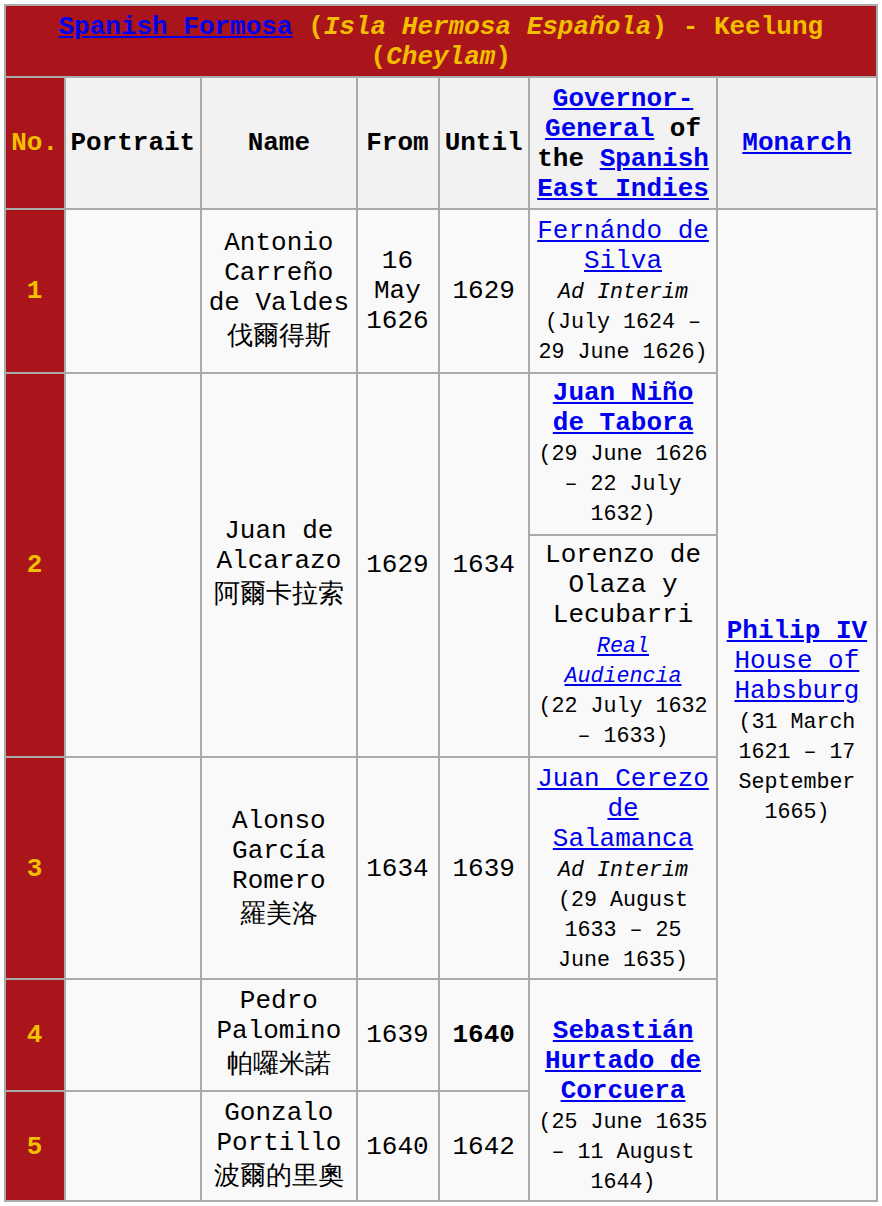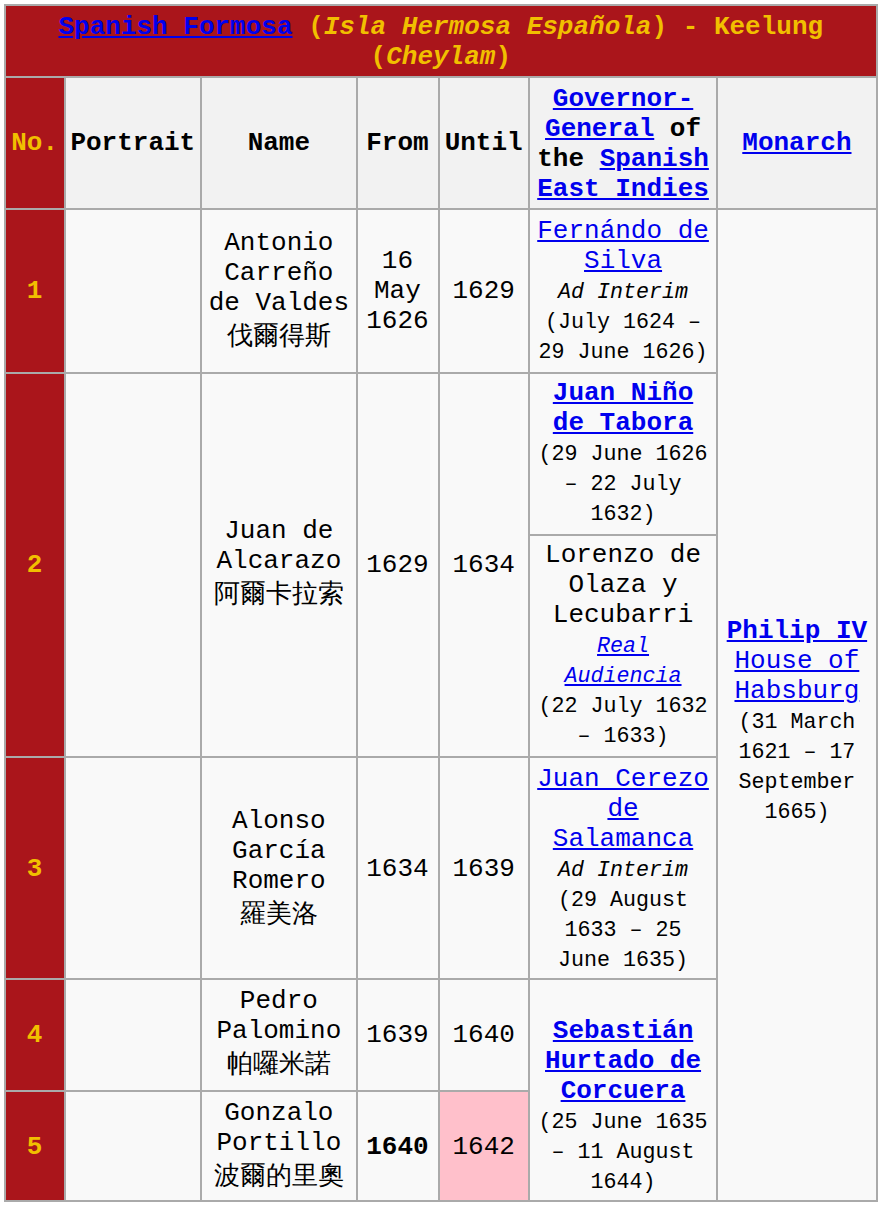4 | Until: bold -> normal
5 | From: normal -> bold
5 | Until: no background -> pink background
